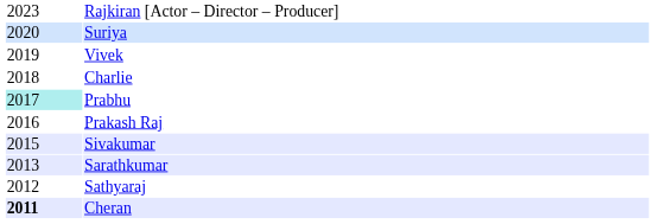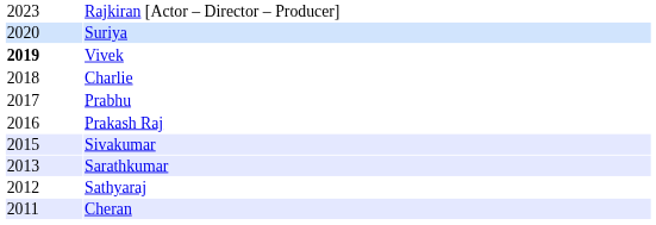Vivek | column 1: normal -> bold
Prabhu | column 1: paleturquoise background -> no background
Cheran | column 1: bold -> normal
